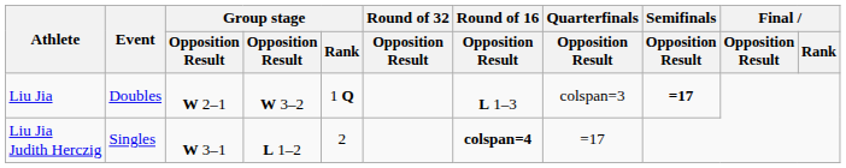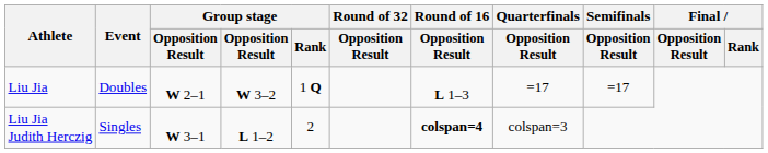Liu Jia | Quarterfinals / Opposition Result: colspan=3 -> =17
Liu Jia | Semifinals / Opposition Result: bold -> normal
Liu Jia Judith Herczig | Quarterfinals / Opposition Result: =17 -> colspan=3
